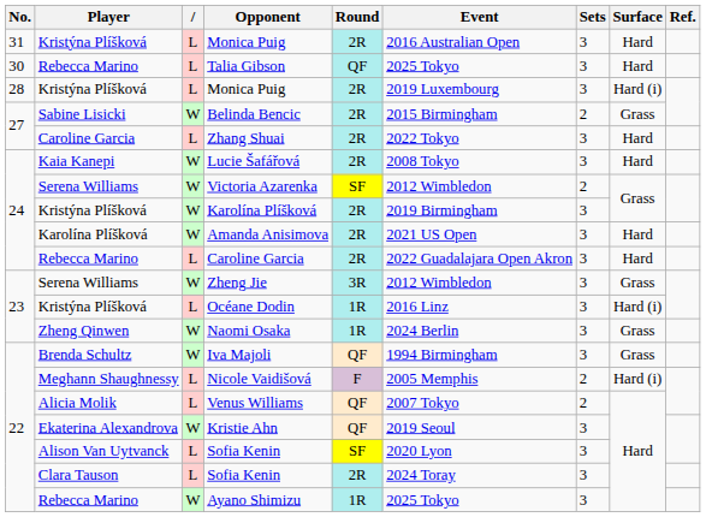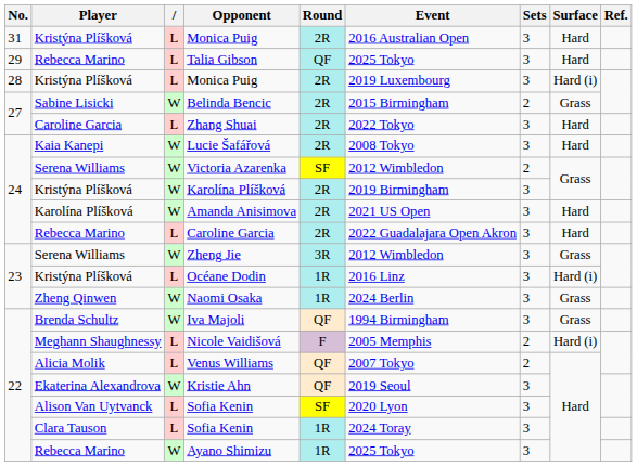Talia Gibson | No.: 30 -> 29
Clara Tauson / Sofia Kenin | Round: 2R -> 1R
